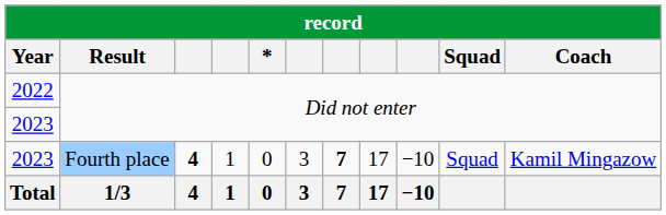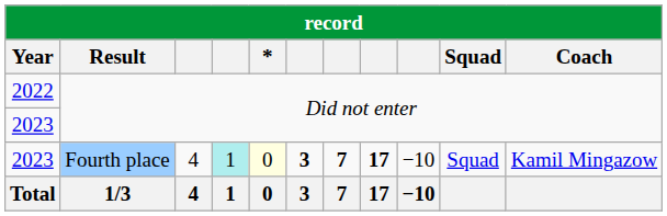2023 / Fourth place | column 3: bold -> normal
2023 / Fourth place | column 4: no background -> paleturquoise background
2023 / Fourth place | *: no background -> lightyellow background
2023 / Fourth place | column 6: normal -> bold
2023 / Fourth place | column 8: normal -> bold
